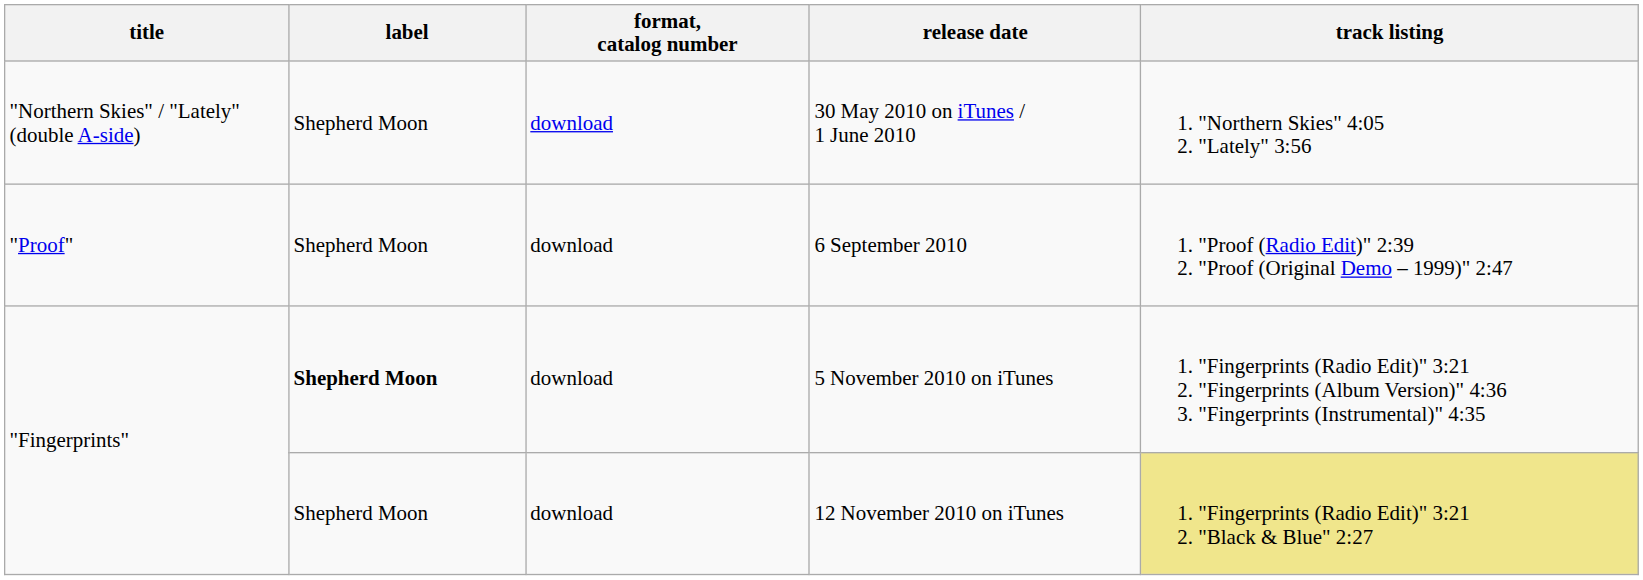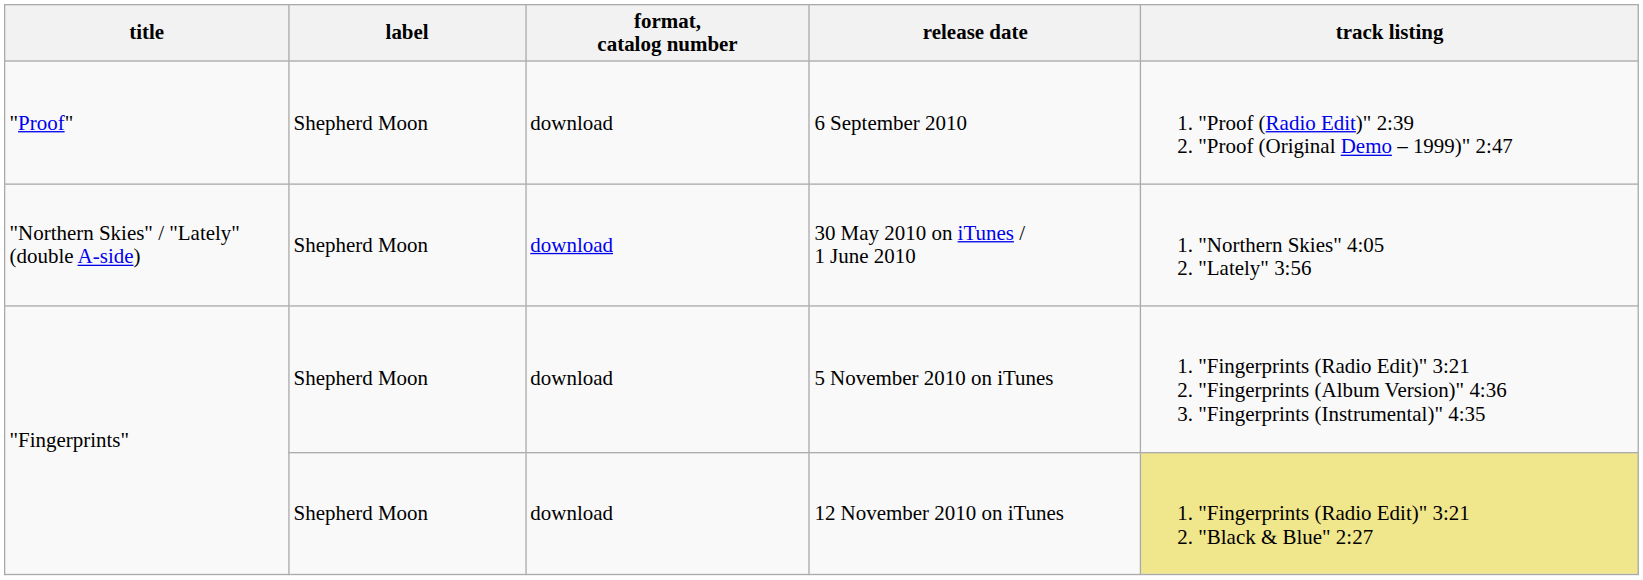rows swapped: 30 May 2010 on iTunes / 1 June 2010 <-> 6 September 2010
5 November 2010 on iTunes | label: bold -> normal
